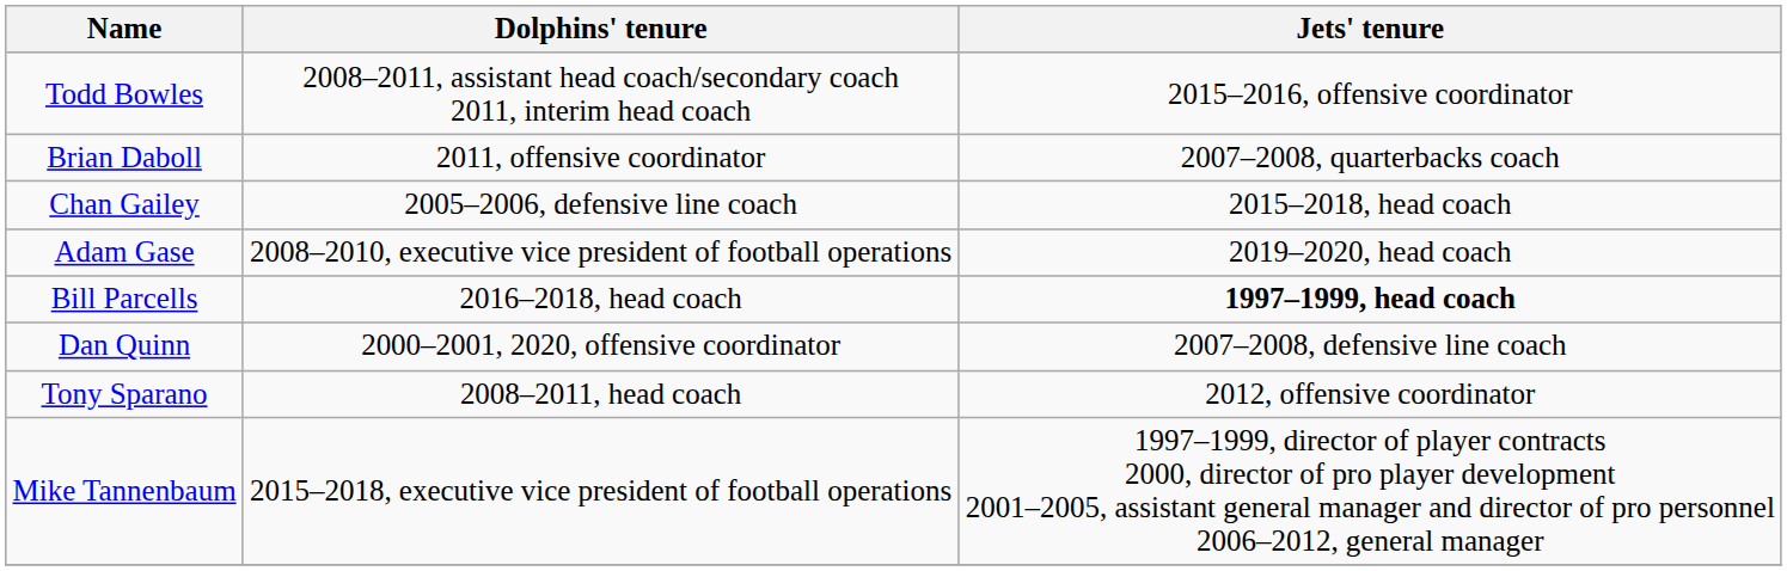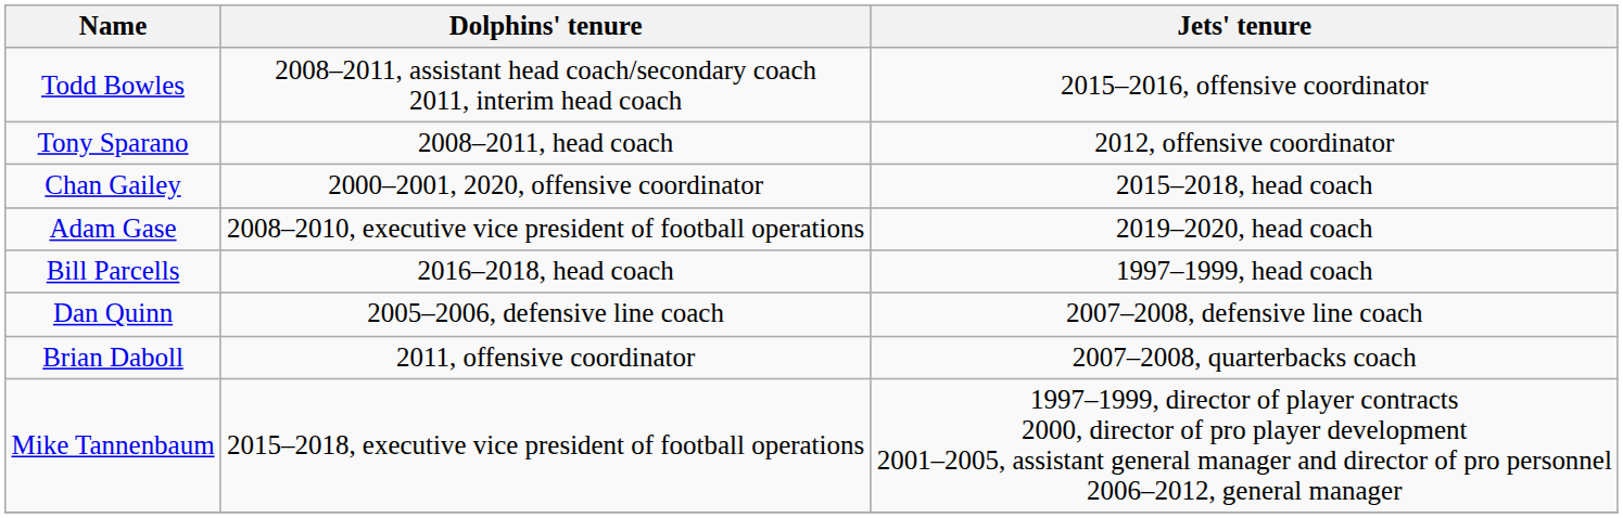rows swapped: Brian Daboll <-> Tony Sparano
Chan Gailey | Dolphins' tenure: 2005–2006, defensive line coach -> 2000–2001, 2020, offensive coordinator
Bill Parcells | Jets' tenure: bold -> normal
Dan Quinn | Dolphins' tenure: 2000–2001, 2020, offensive coordinator -> 2005–2006, defensive line coach
